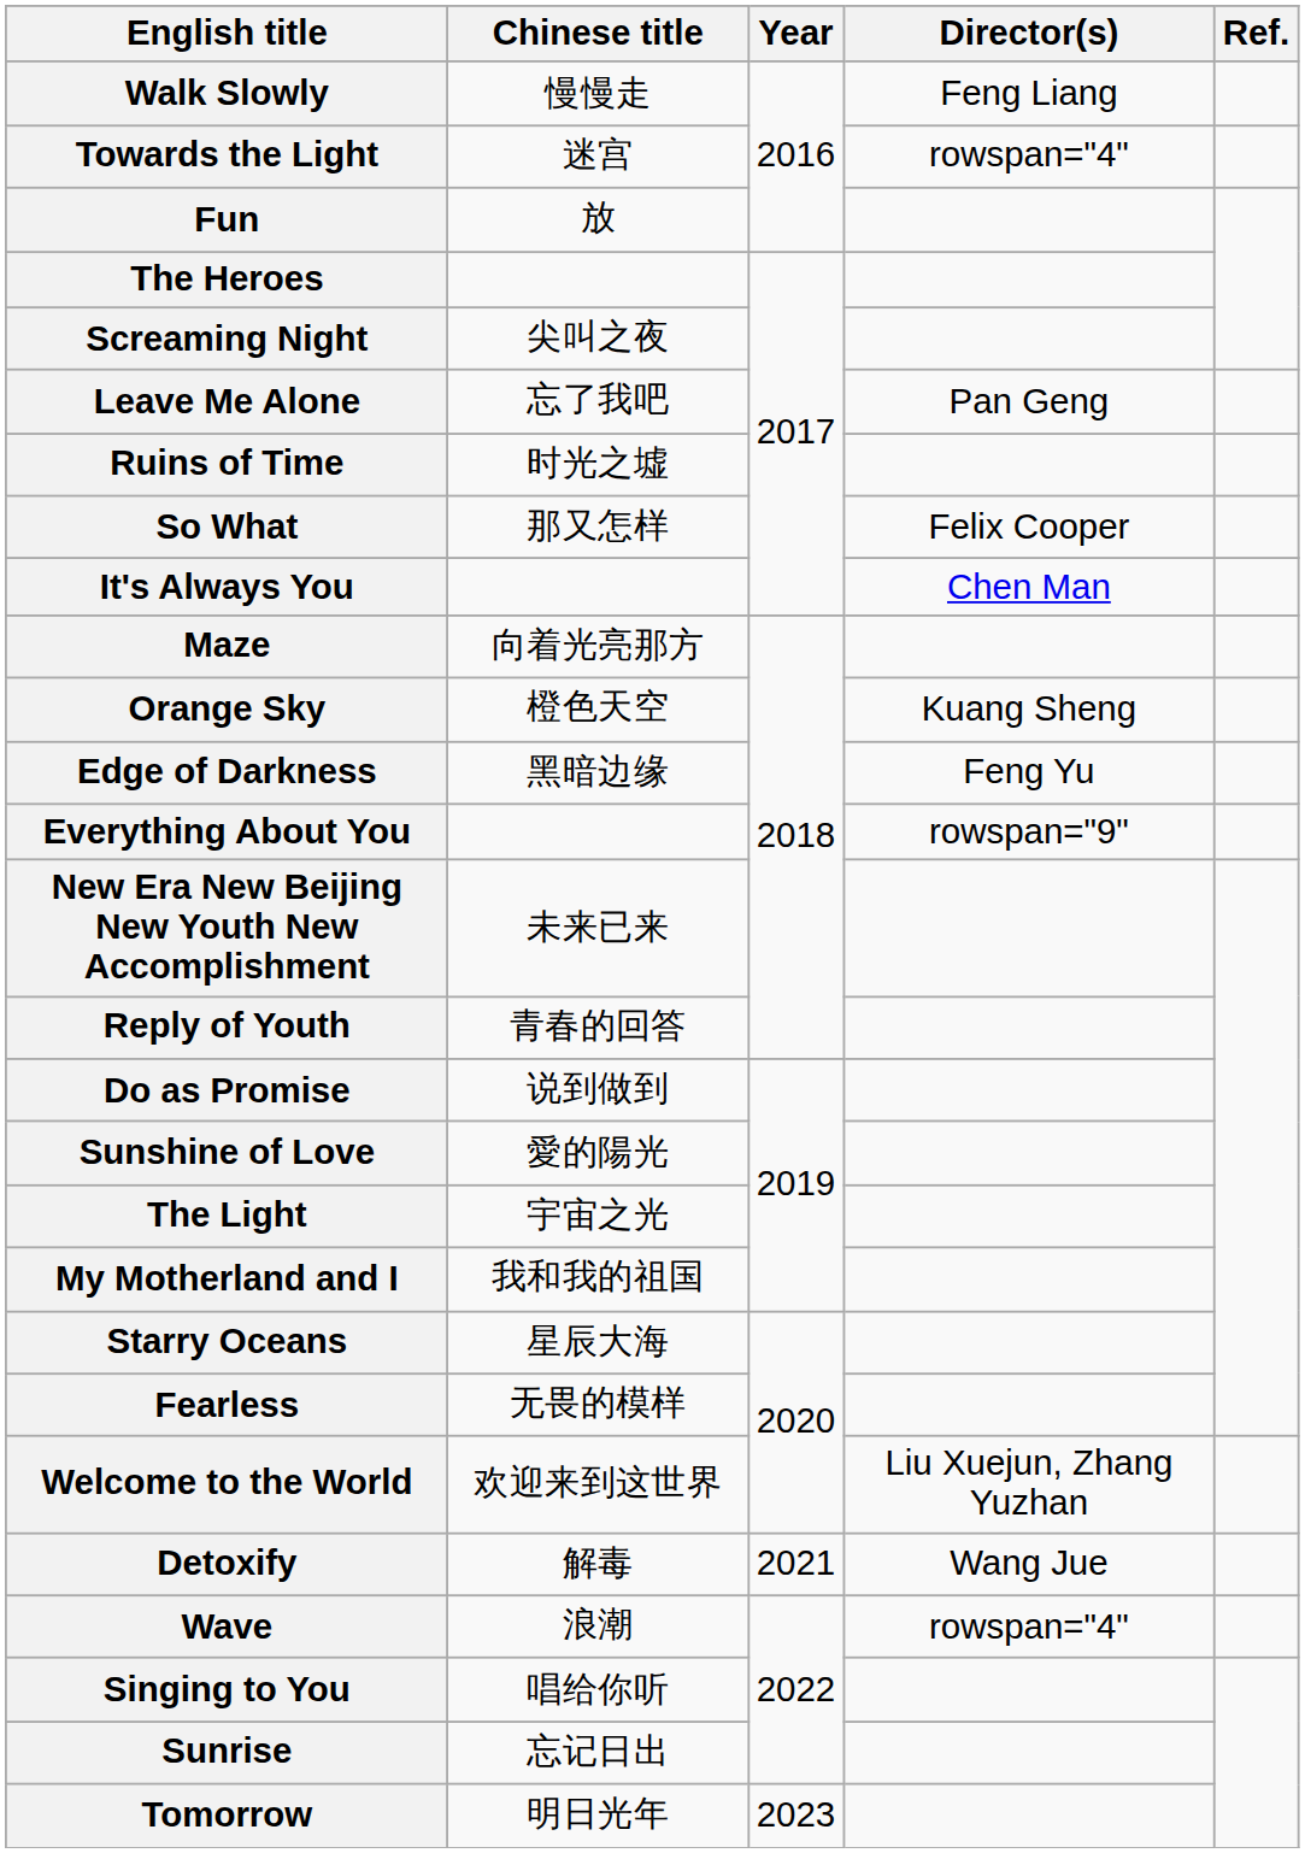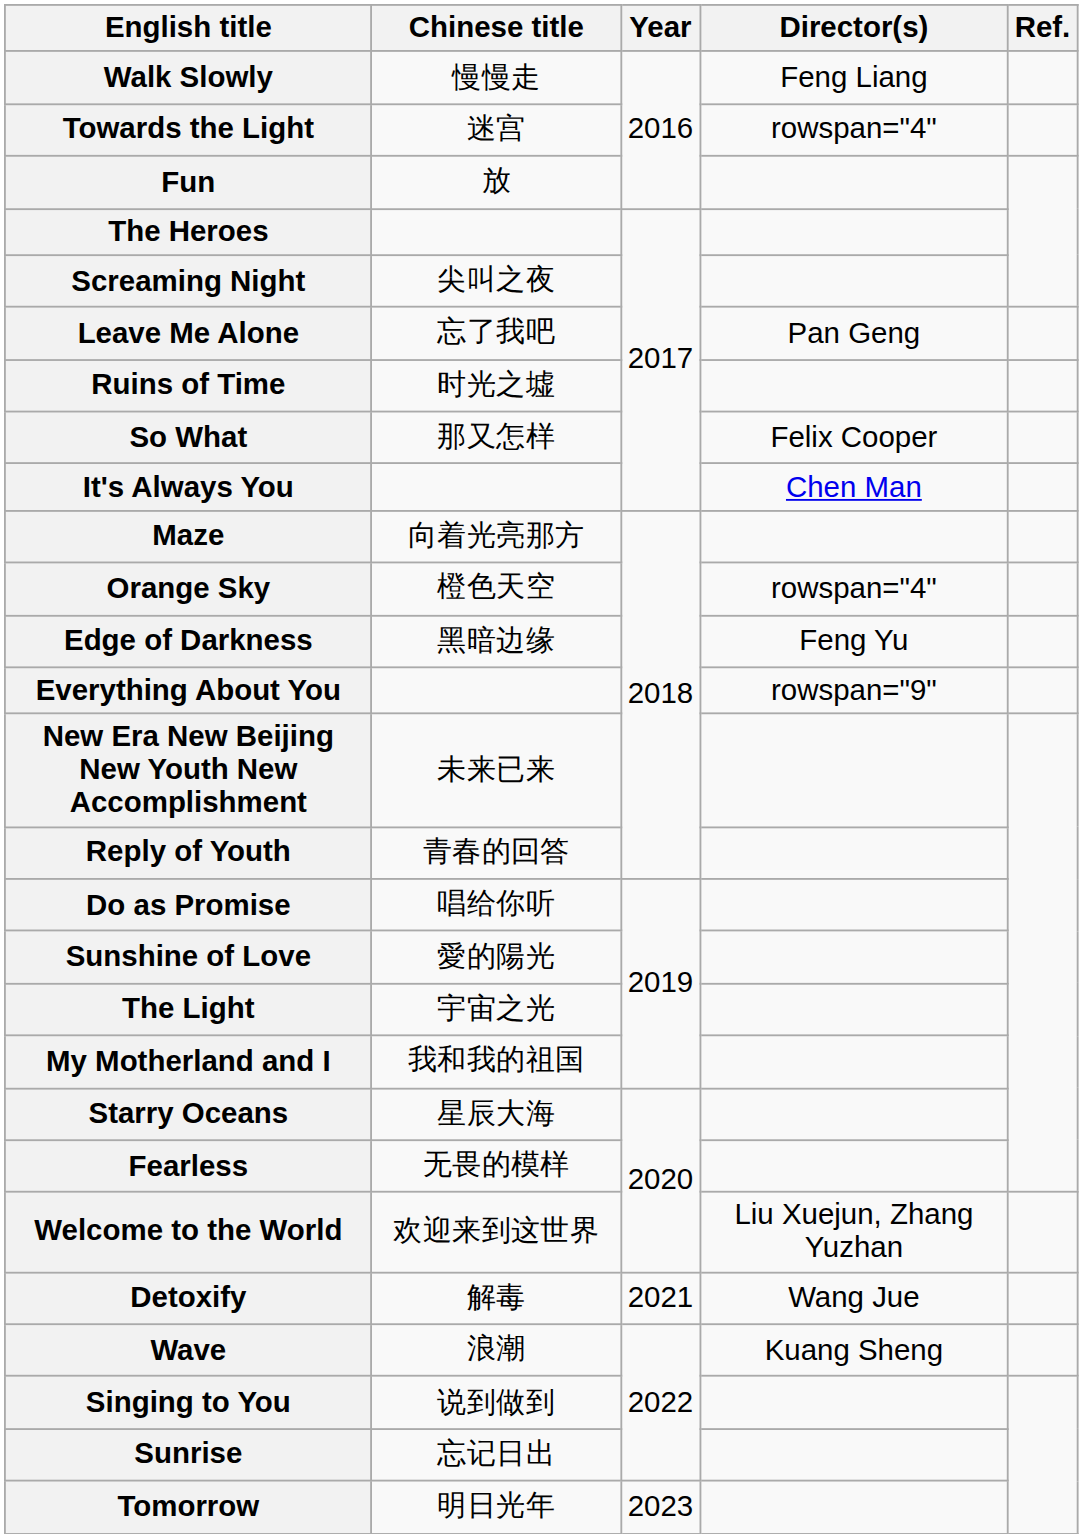Orange Sky | Director(s): Kuang Sheng -> rowspan="4"
Do as Promise | Chinese title: 说到做到 -> 唱给你听
Wave | Director(s): rowspan="4" -> Kuang Sheng
Singing to You | Chinese title: 唱给你听 -> 说到做到
